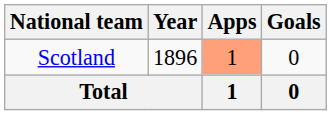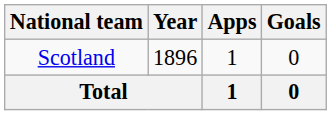Scotland | Apps: lightsalmon background -> no background
